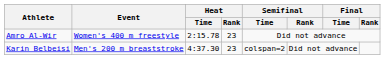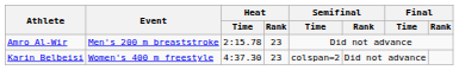Amro Al-Wir | Event: Women's 400 m freestyle -> Men's 200 m breaststroke
Karin Belbeisi | Event: Men's 200 m breaststroke -> Women's 400 m freestyle
